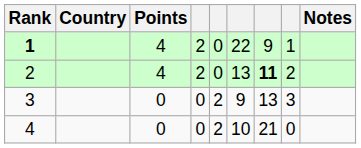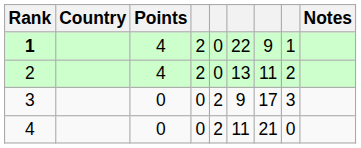row 3 | column 7: bold -> normal
row 4 | column 7: 13 -> 17
row 5 | column 6: 10 -> 11
